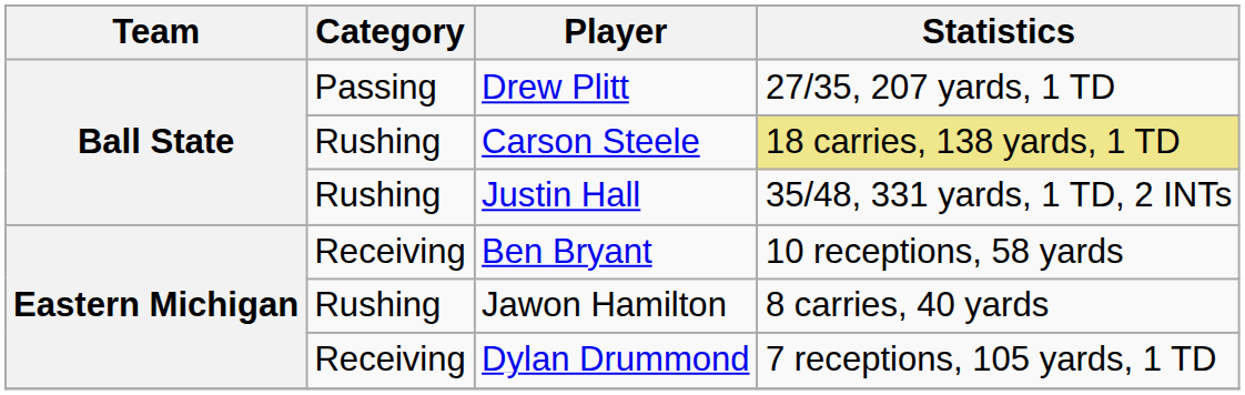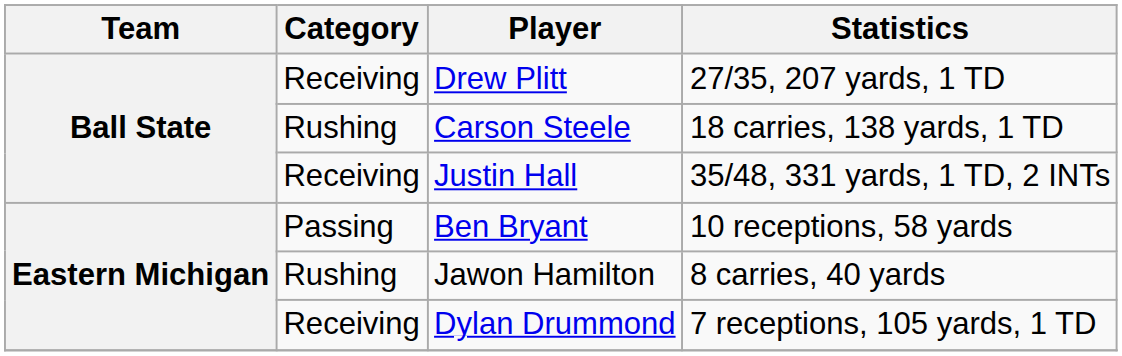Drew Plitt | Category: Passing -> Receiving
Carson Steele | Statistics: khaki background -> no background
Justin Hall | Category: Rushing -> Receiving
Ben Bryant | Category: Receiving -> Passing
